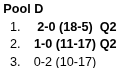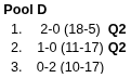1. | column 2: bold -> normal
2. | column 2: bold -> normal
